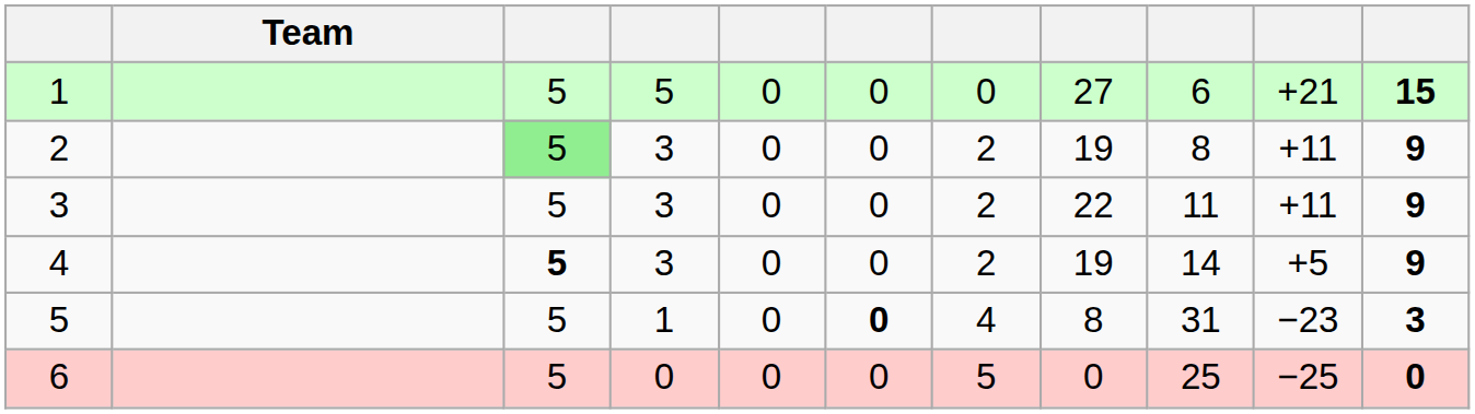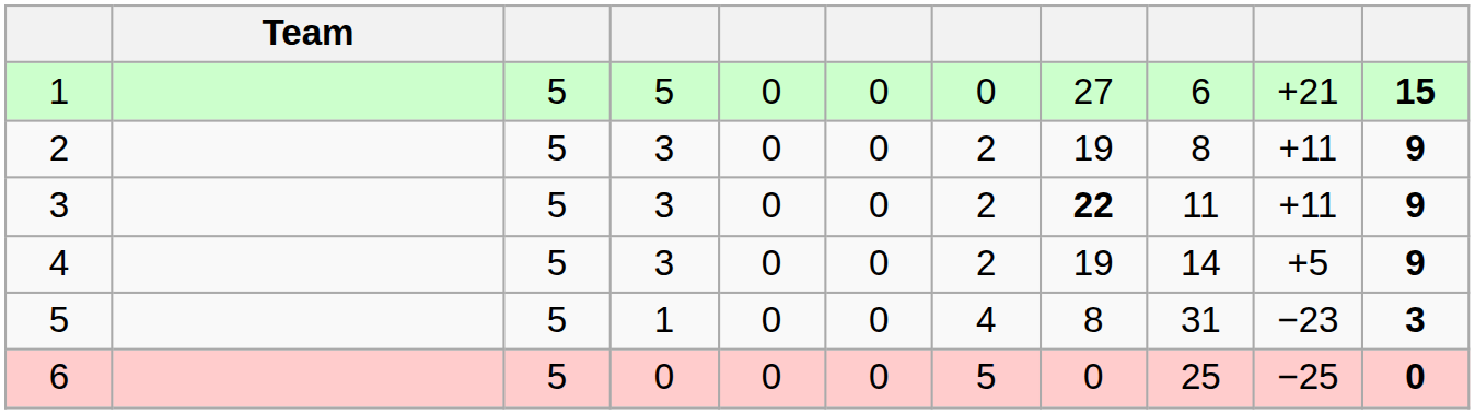row 3 | column 3: lightgreen background -> no background
row 4 | column 8: normal -> bold
row 5 | column 3: bold -> normal
row 6 | column 6: bold -> normal
